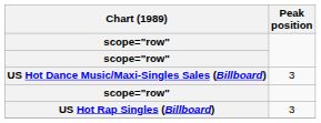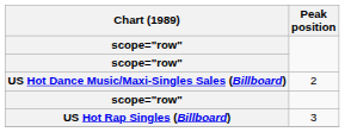US Hot Dance Music/Maxi-Singles Sales (Billboard) | Peak position: 3 -> 2
